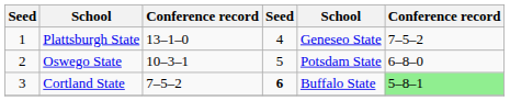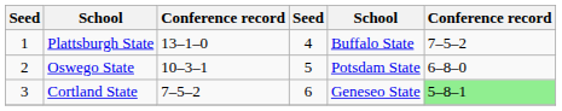Plattsburgh State | column 5: Geneseo State -> Buffalo State
Cortland State | column 4: bold -> normal
Cortland State | column 5: Buffalo State -> Geneseo State
